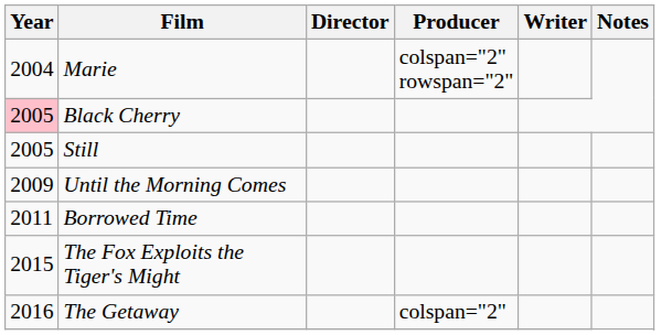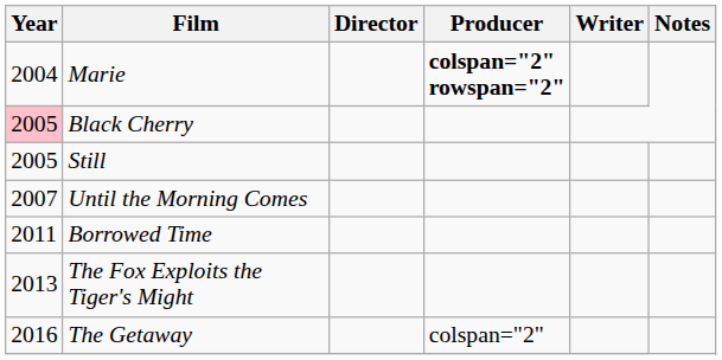Marie | Producer: normal -> bold
Until the Morning Comes | Year: 2009 -> 2007
The Fox Exploits the Tiger's Might | Year: 2015 -> 2013
